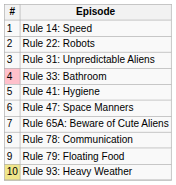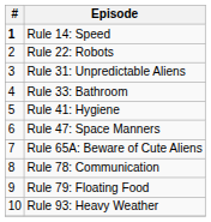Rule 14: Speed | #: normal -> bold
Rule 33: Bathroom | #: pink background -> no background
Rule 93: Heavy Weather | #: khaki background -> no background
